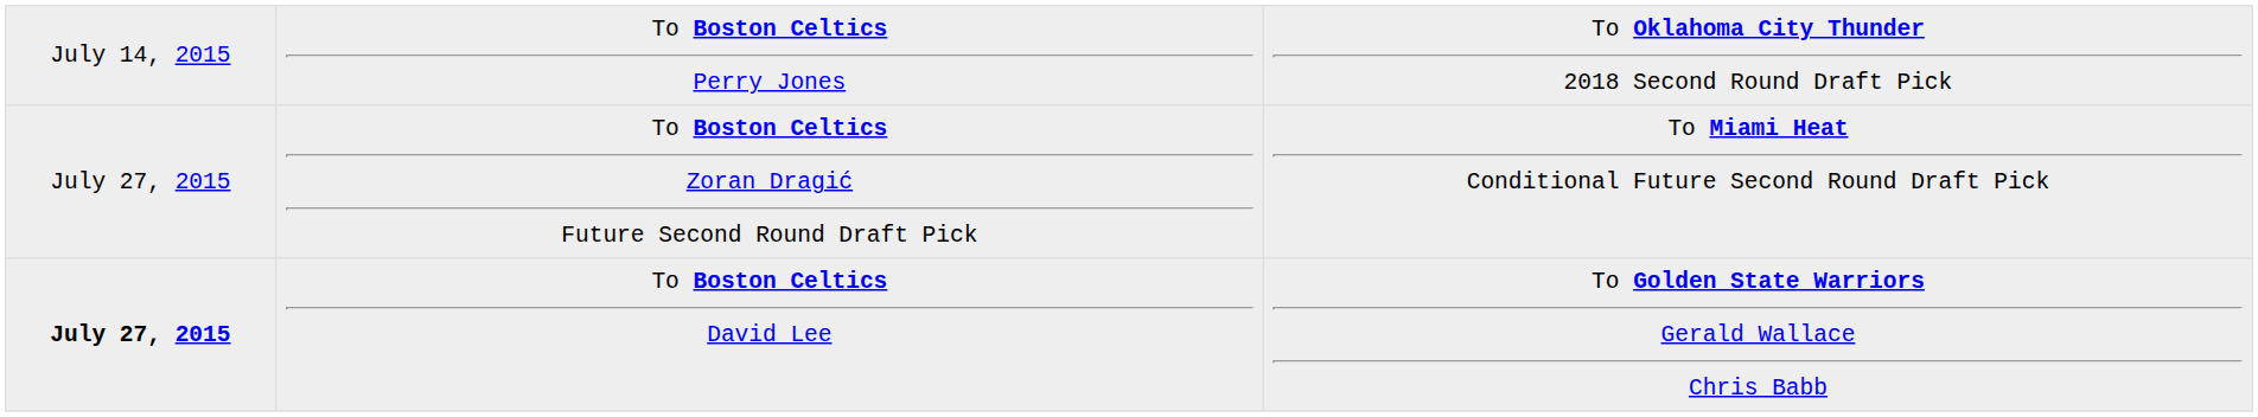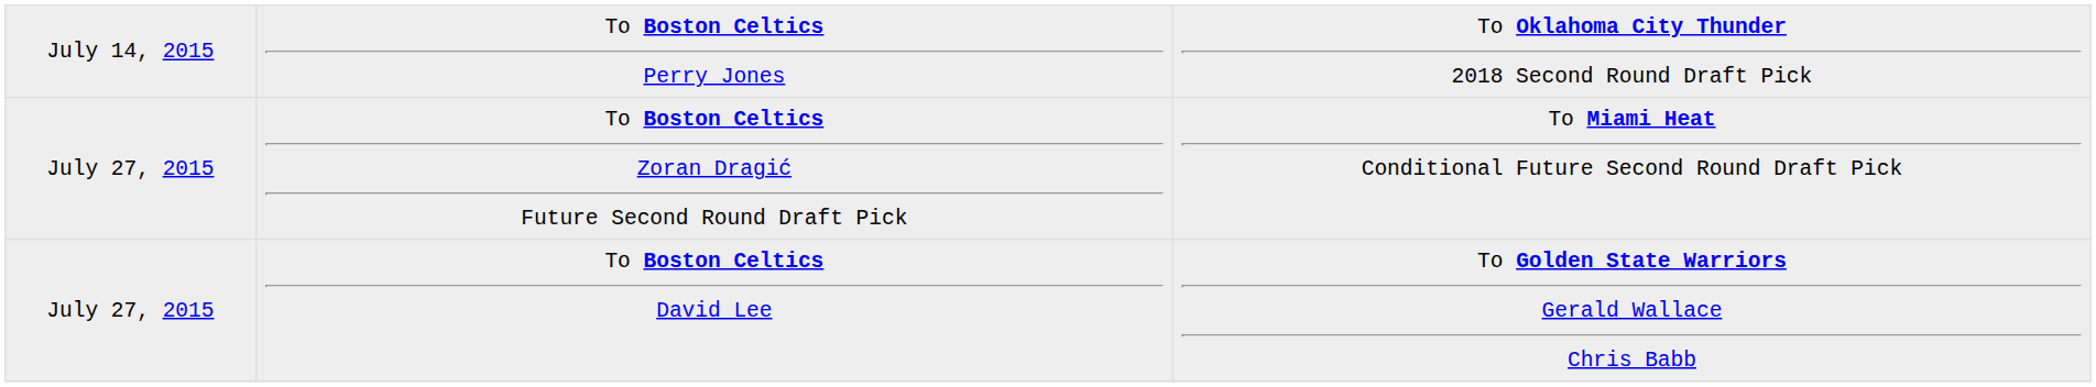To Boston Celtics David Lee | column 1: bold -> normal
